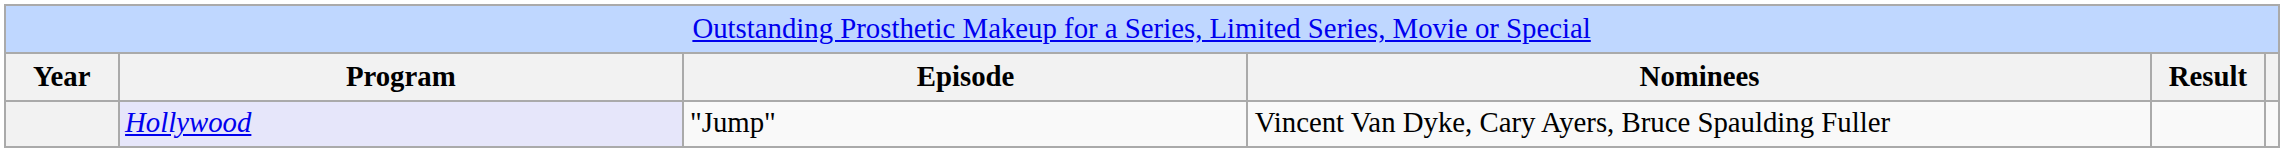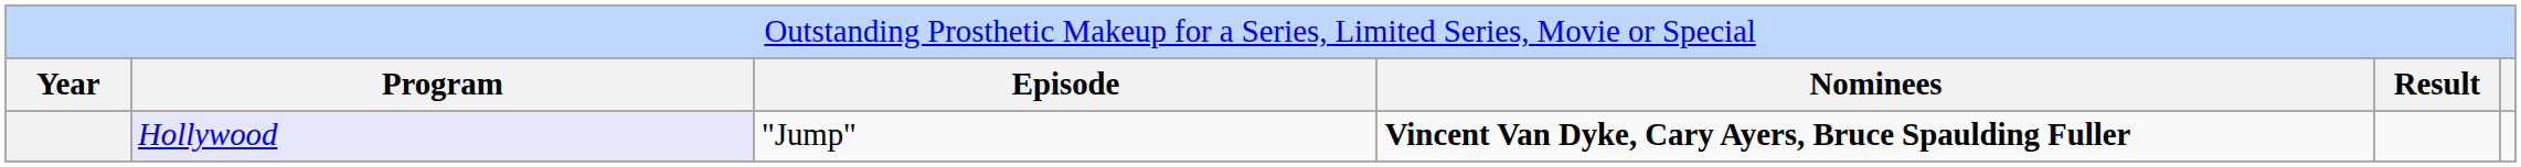row 3 | column 4: normal -> bold
